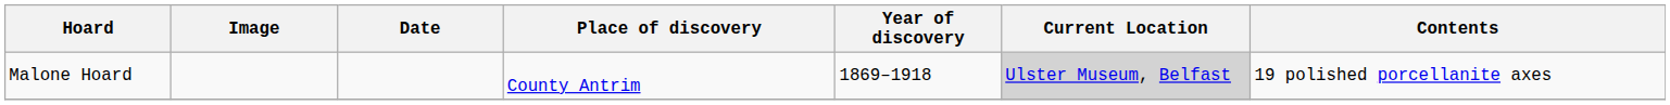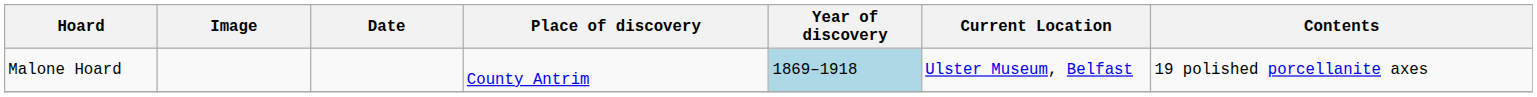Malone Hoard | Year of discovery: no background -> lightblue background
Malone Hoard | Current Location: lightgrey background -> no background
